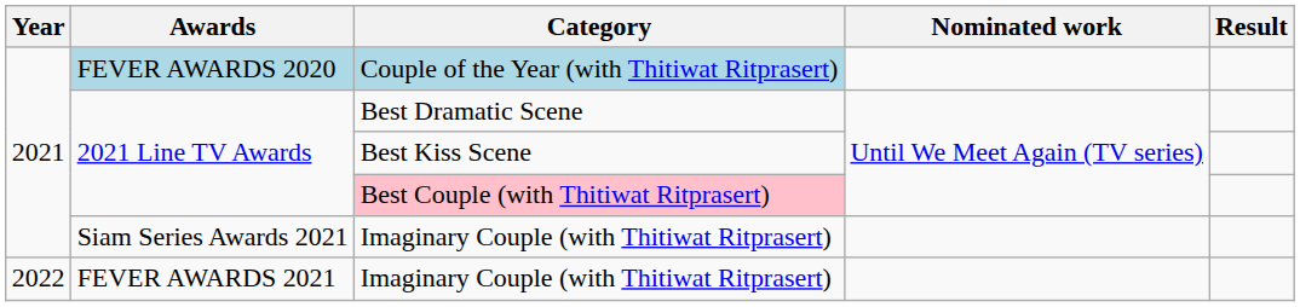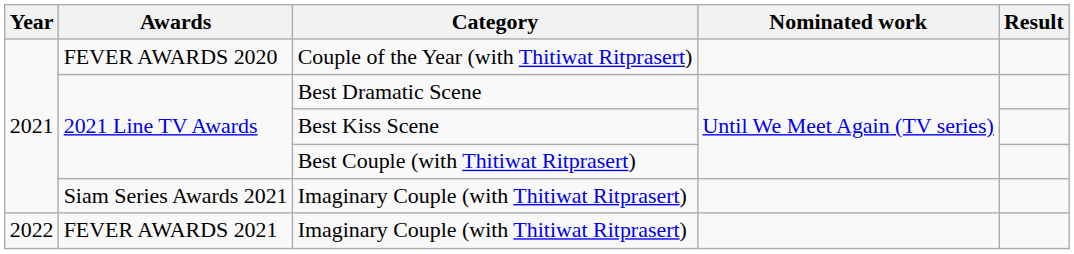Couple of the Year (with Thitiwat Ritprasert) | Awards: lightblue background -> no background
Couple of the Year (with Thitiwat Ritprasert) | Category: lightblue background -> no background
Best Couple (with Thitiwat Ritprasert) | Category: pink background -> no background
